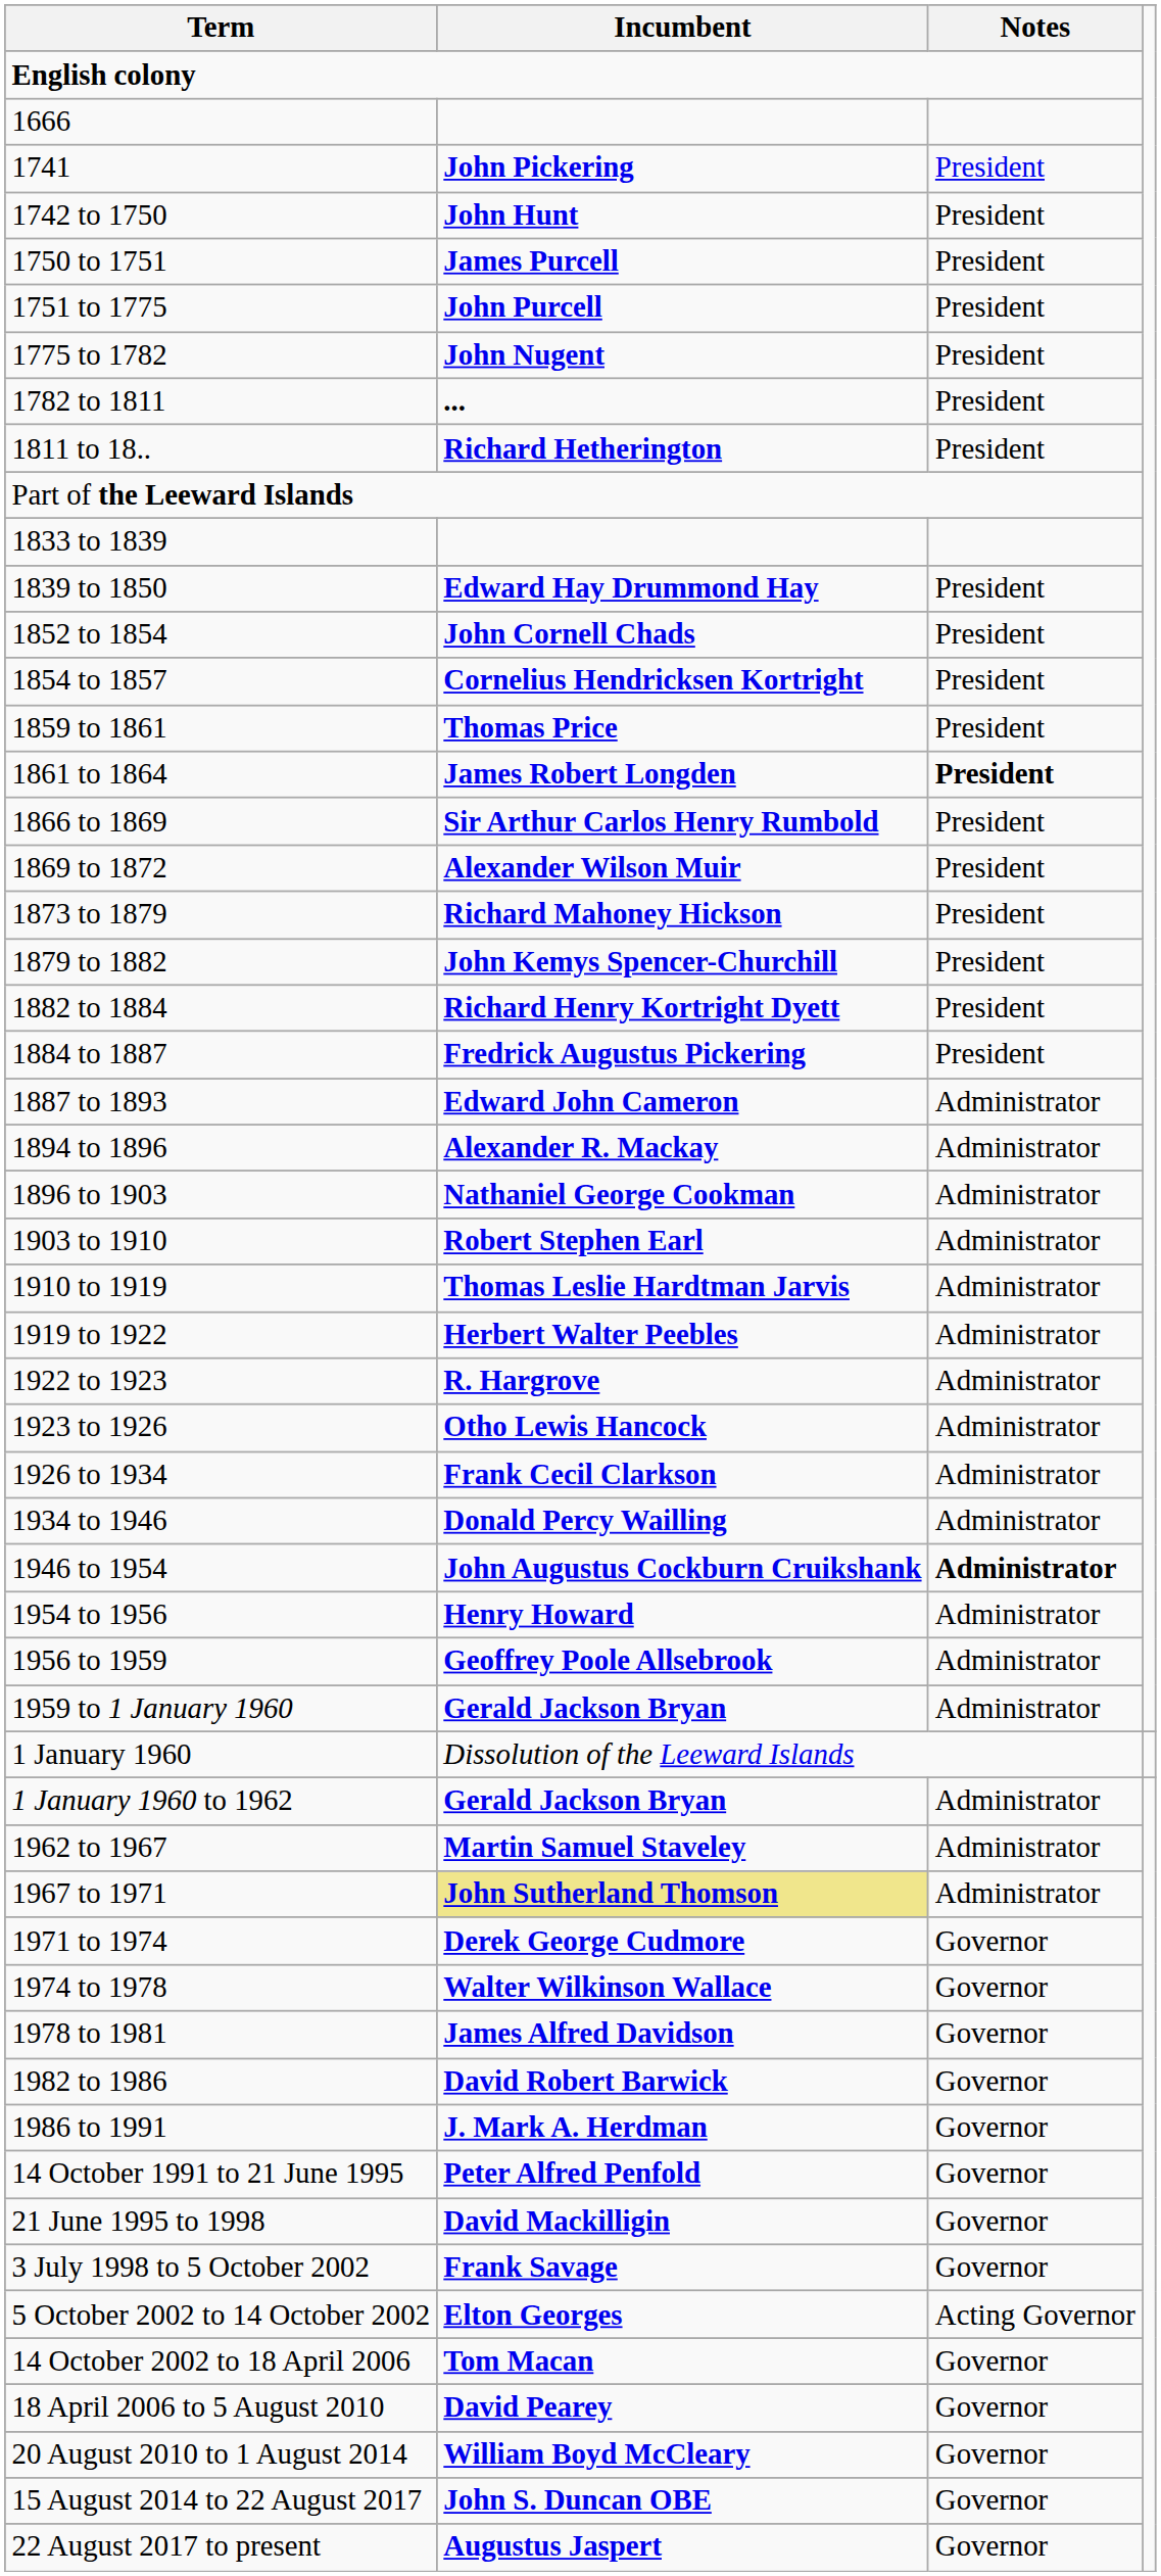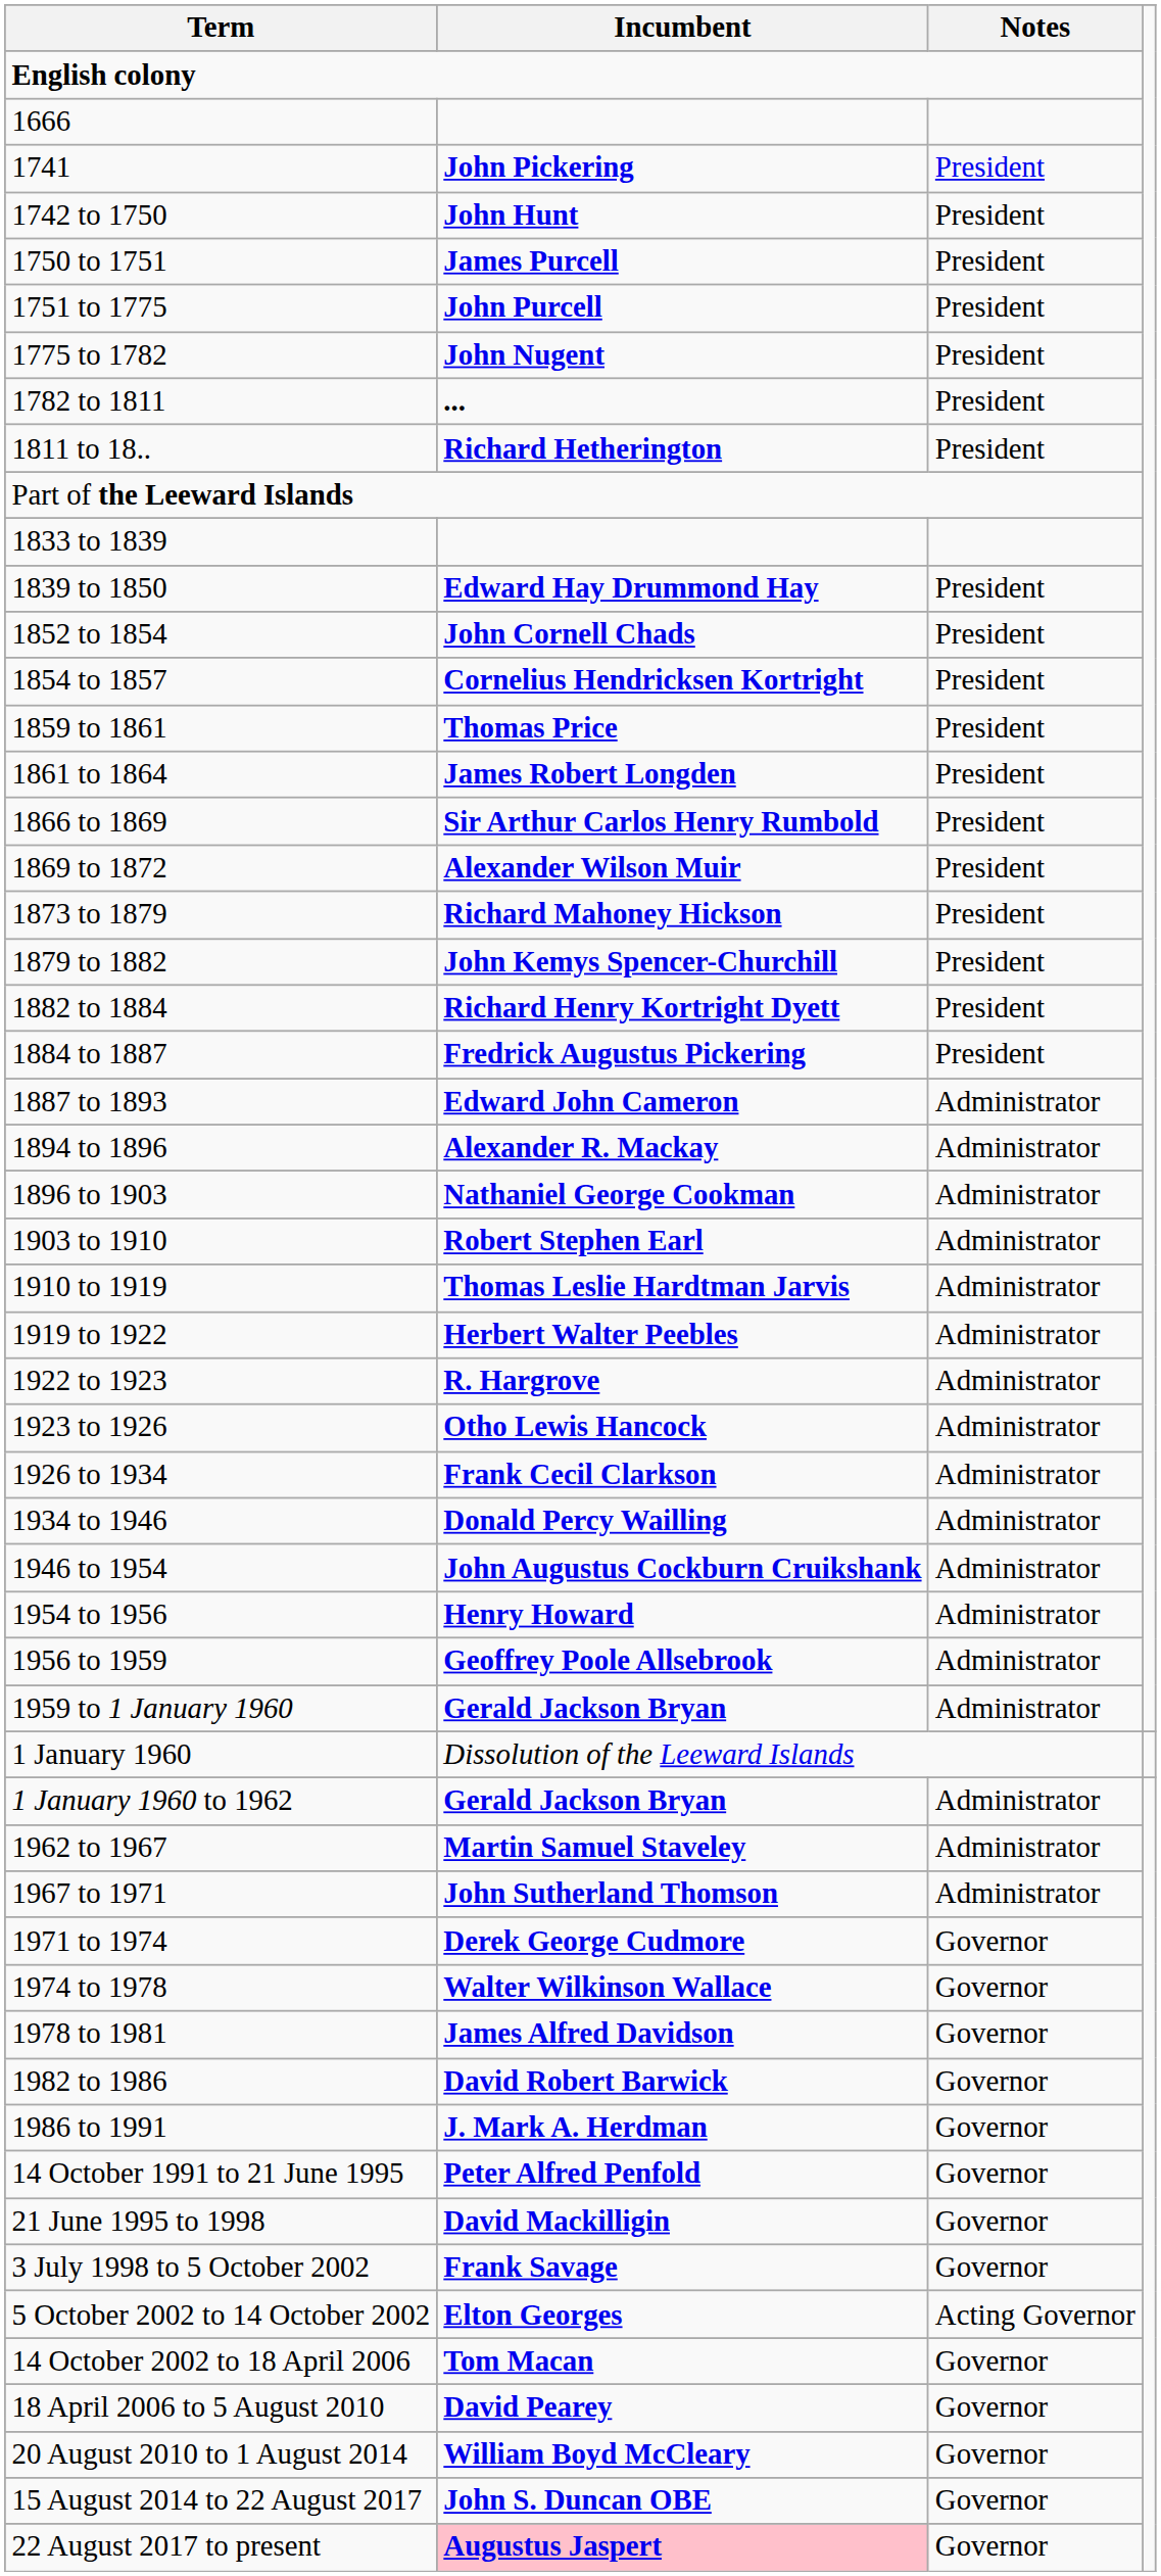1861 to 1864 | Notes: bold -> normal
1946 to 1954 | Notes: bold -> normal
1967 to 1971 | Incumbent: khaki background -> no background
22 August 2017 to present | Incumbent: no background -> pink background
